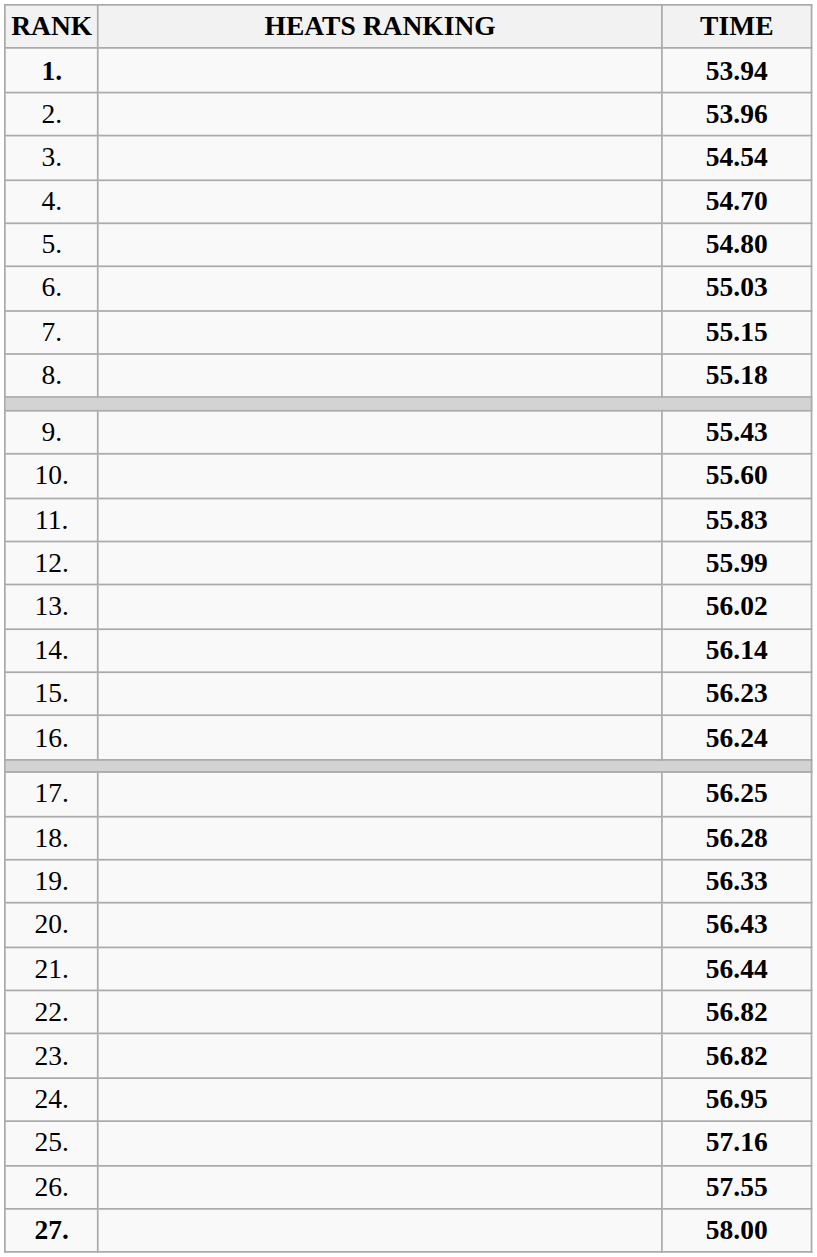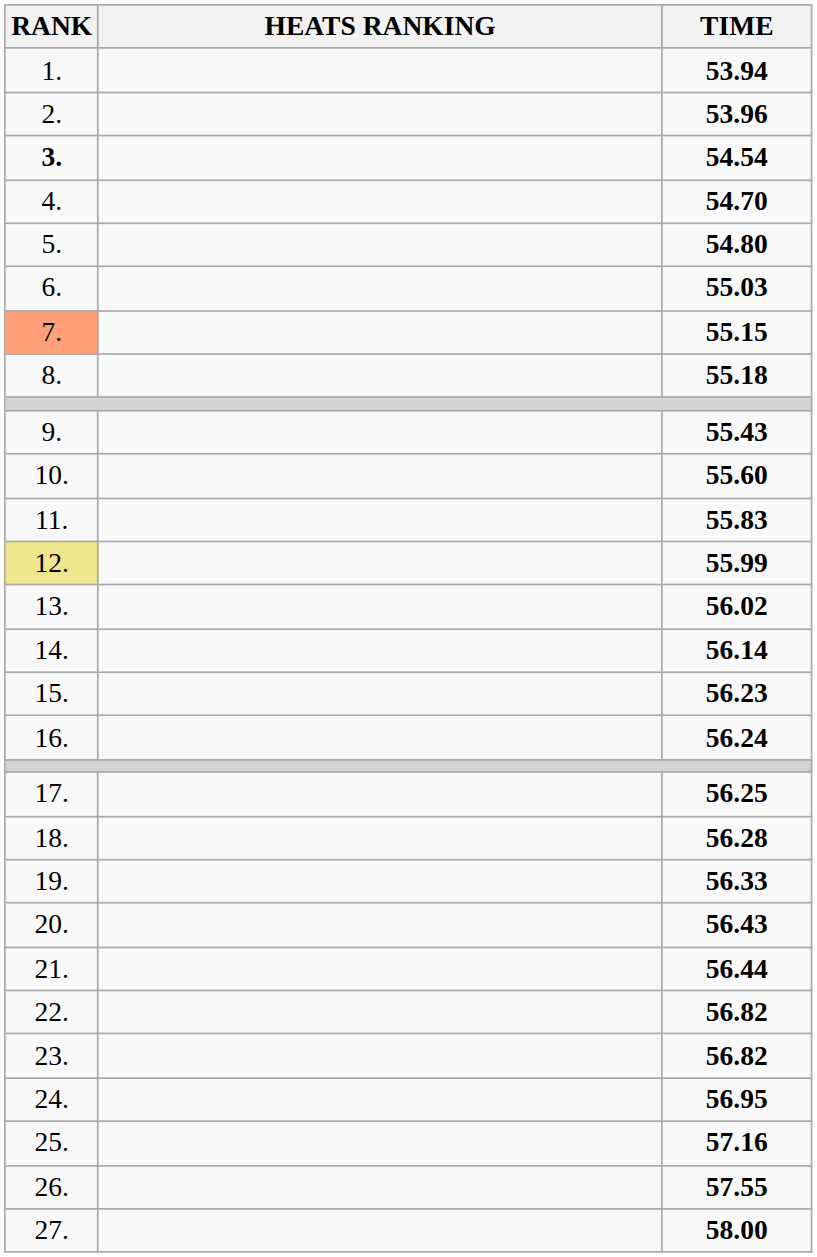1. | RANK: bold -> normal
3. | RANK: normal -> bold
7. | RANK: no background -> lightsalmon background
12. | RANK: no background -> khaki background
27. | RANK: bold -> normal
